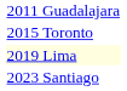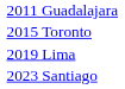2019 Lima | column 1: lightyellow background -> no background
